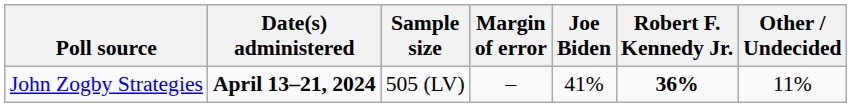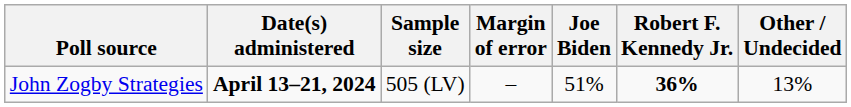John Zogby Strategies | Joe Biden: 41% -> 51%
John Zogby Strategies | Other / Undecided: 11% -> 13%
